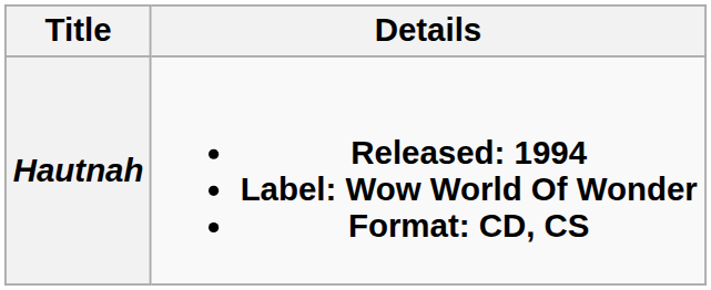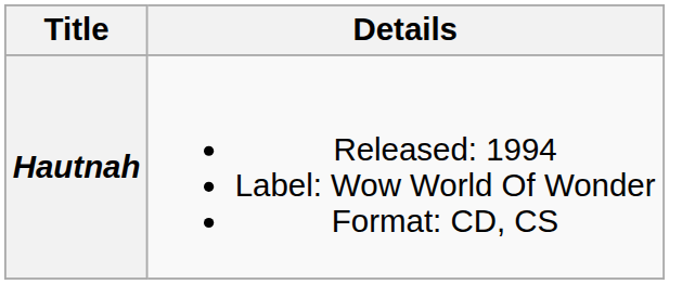Hautnah | Details: bold -> normal
